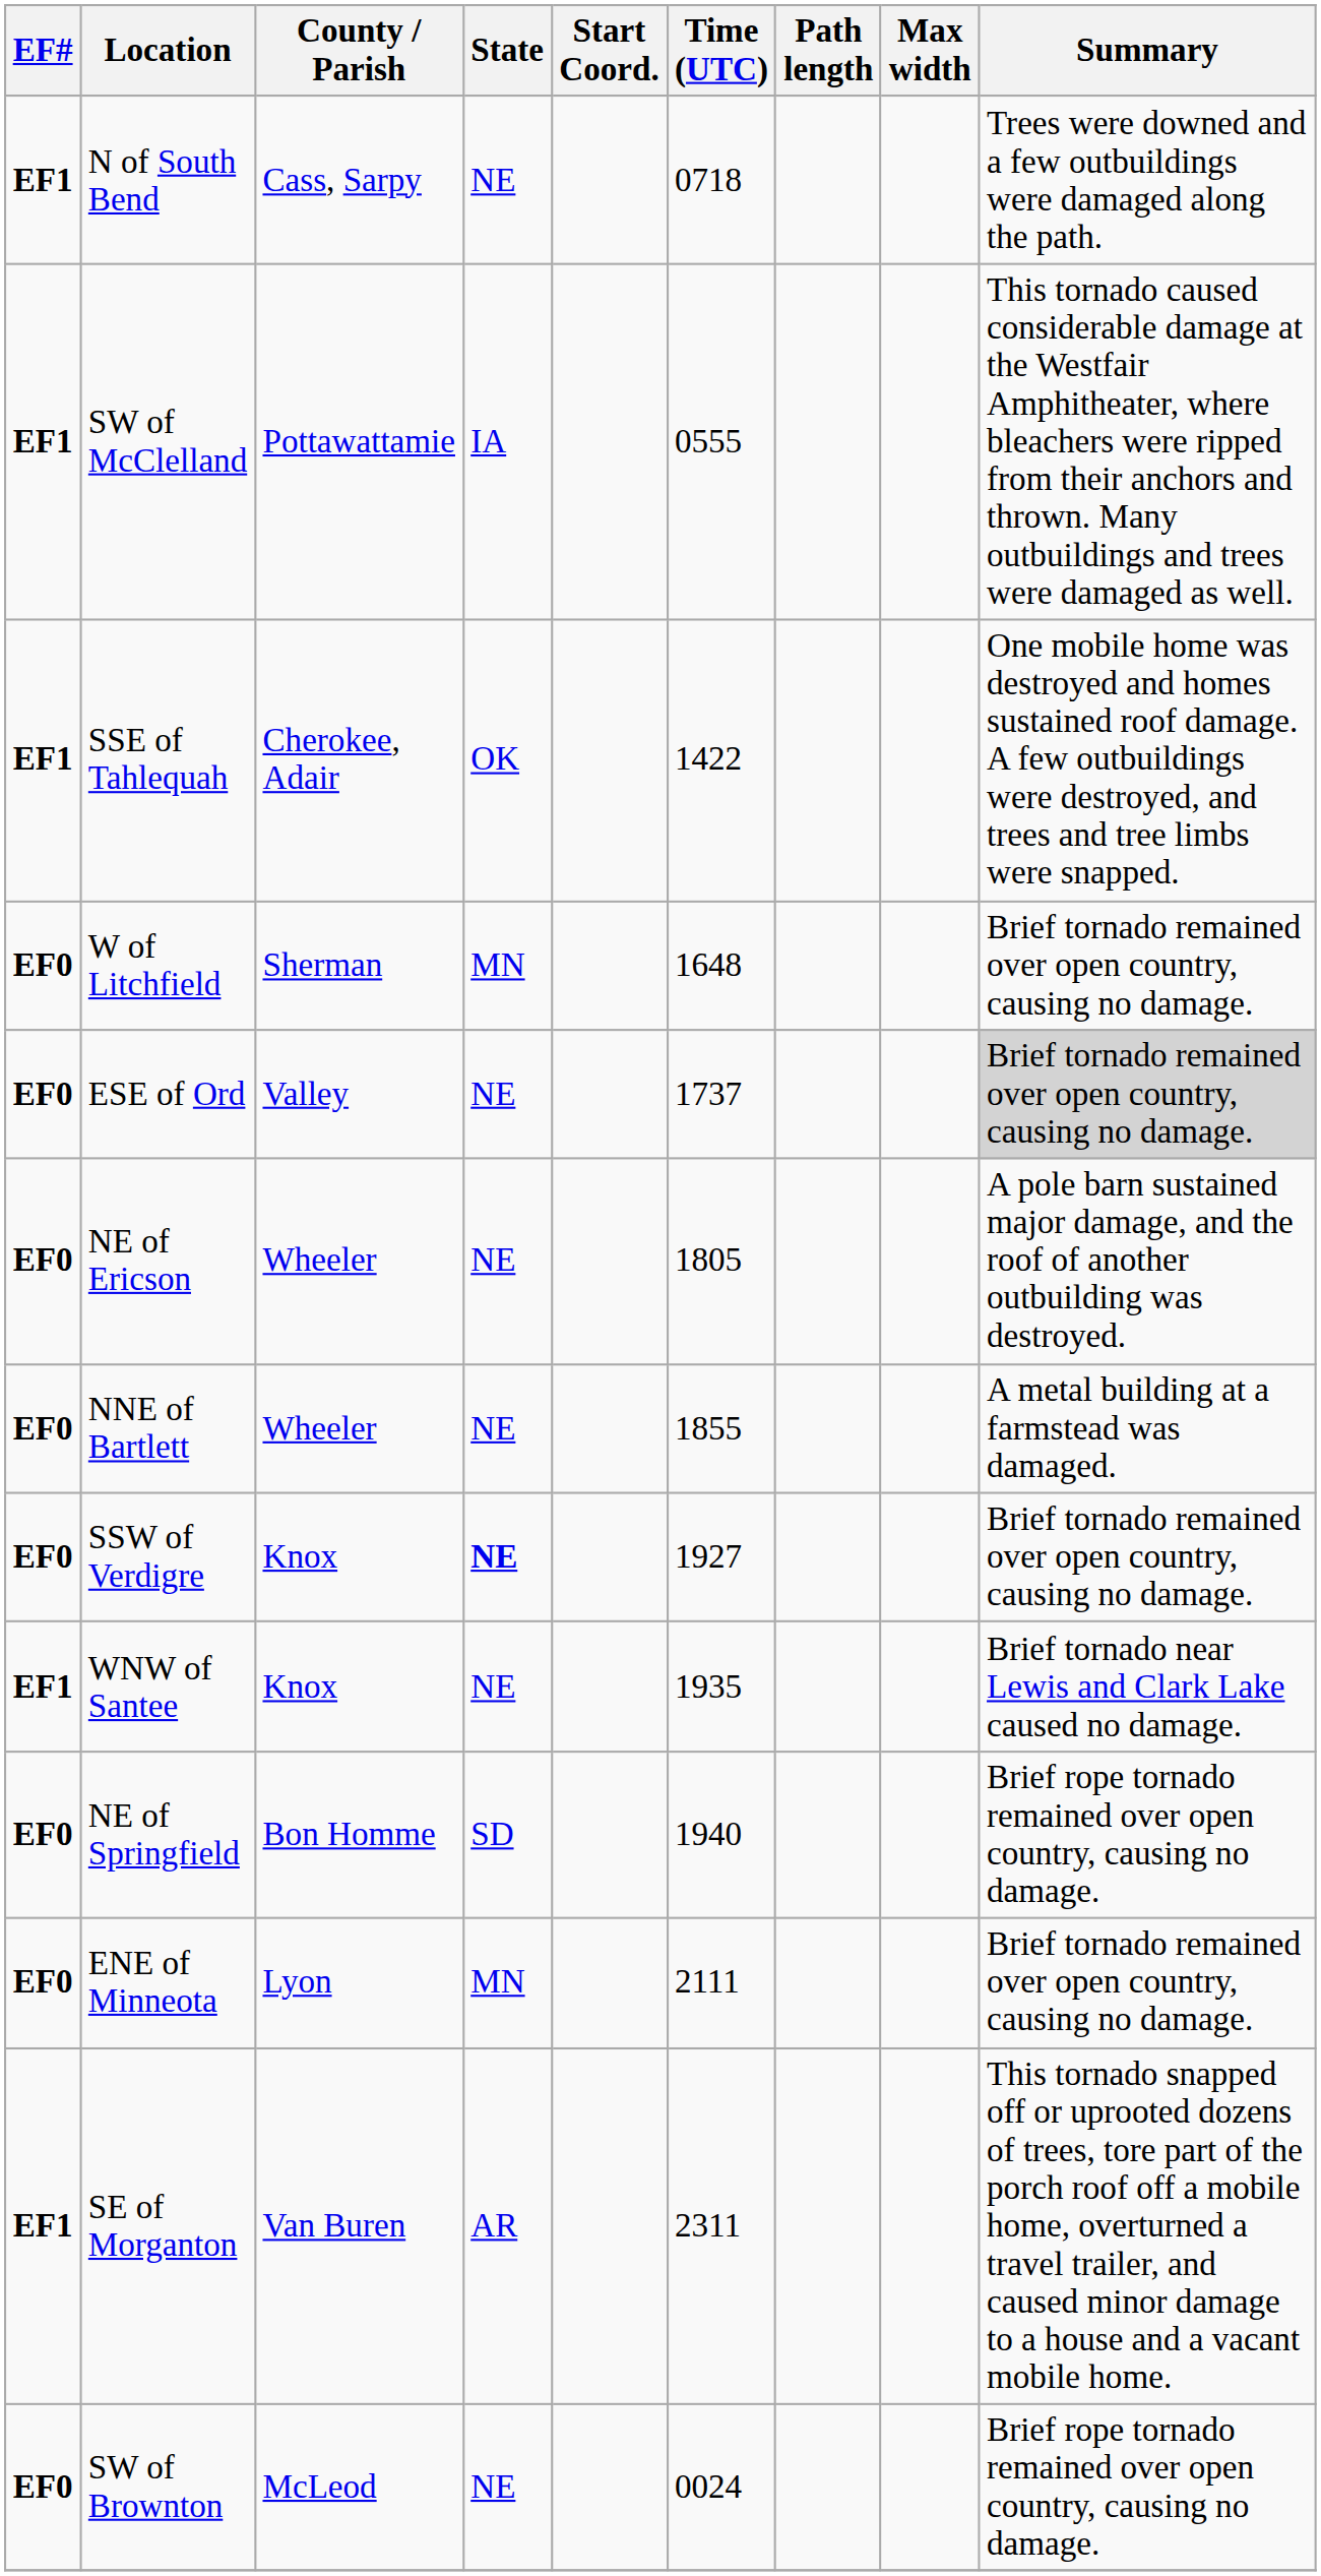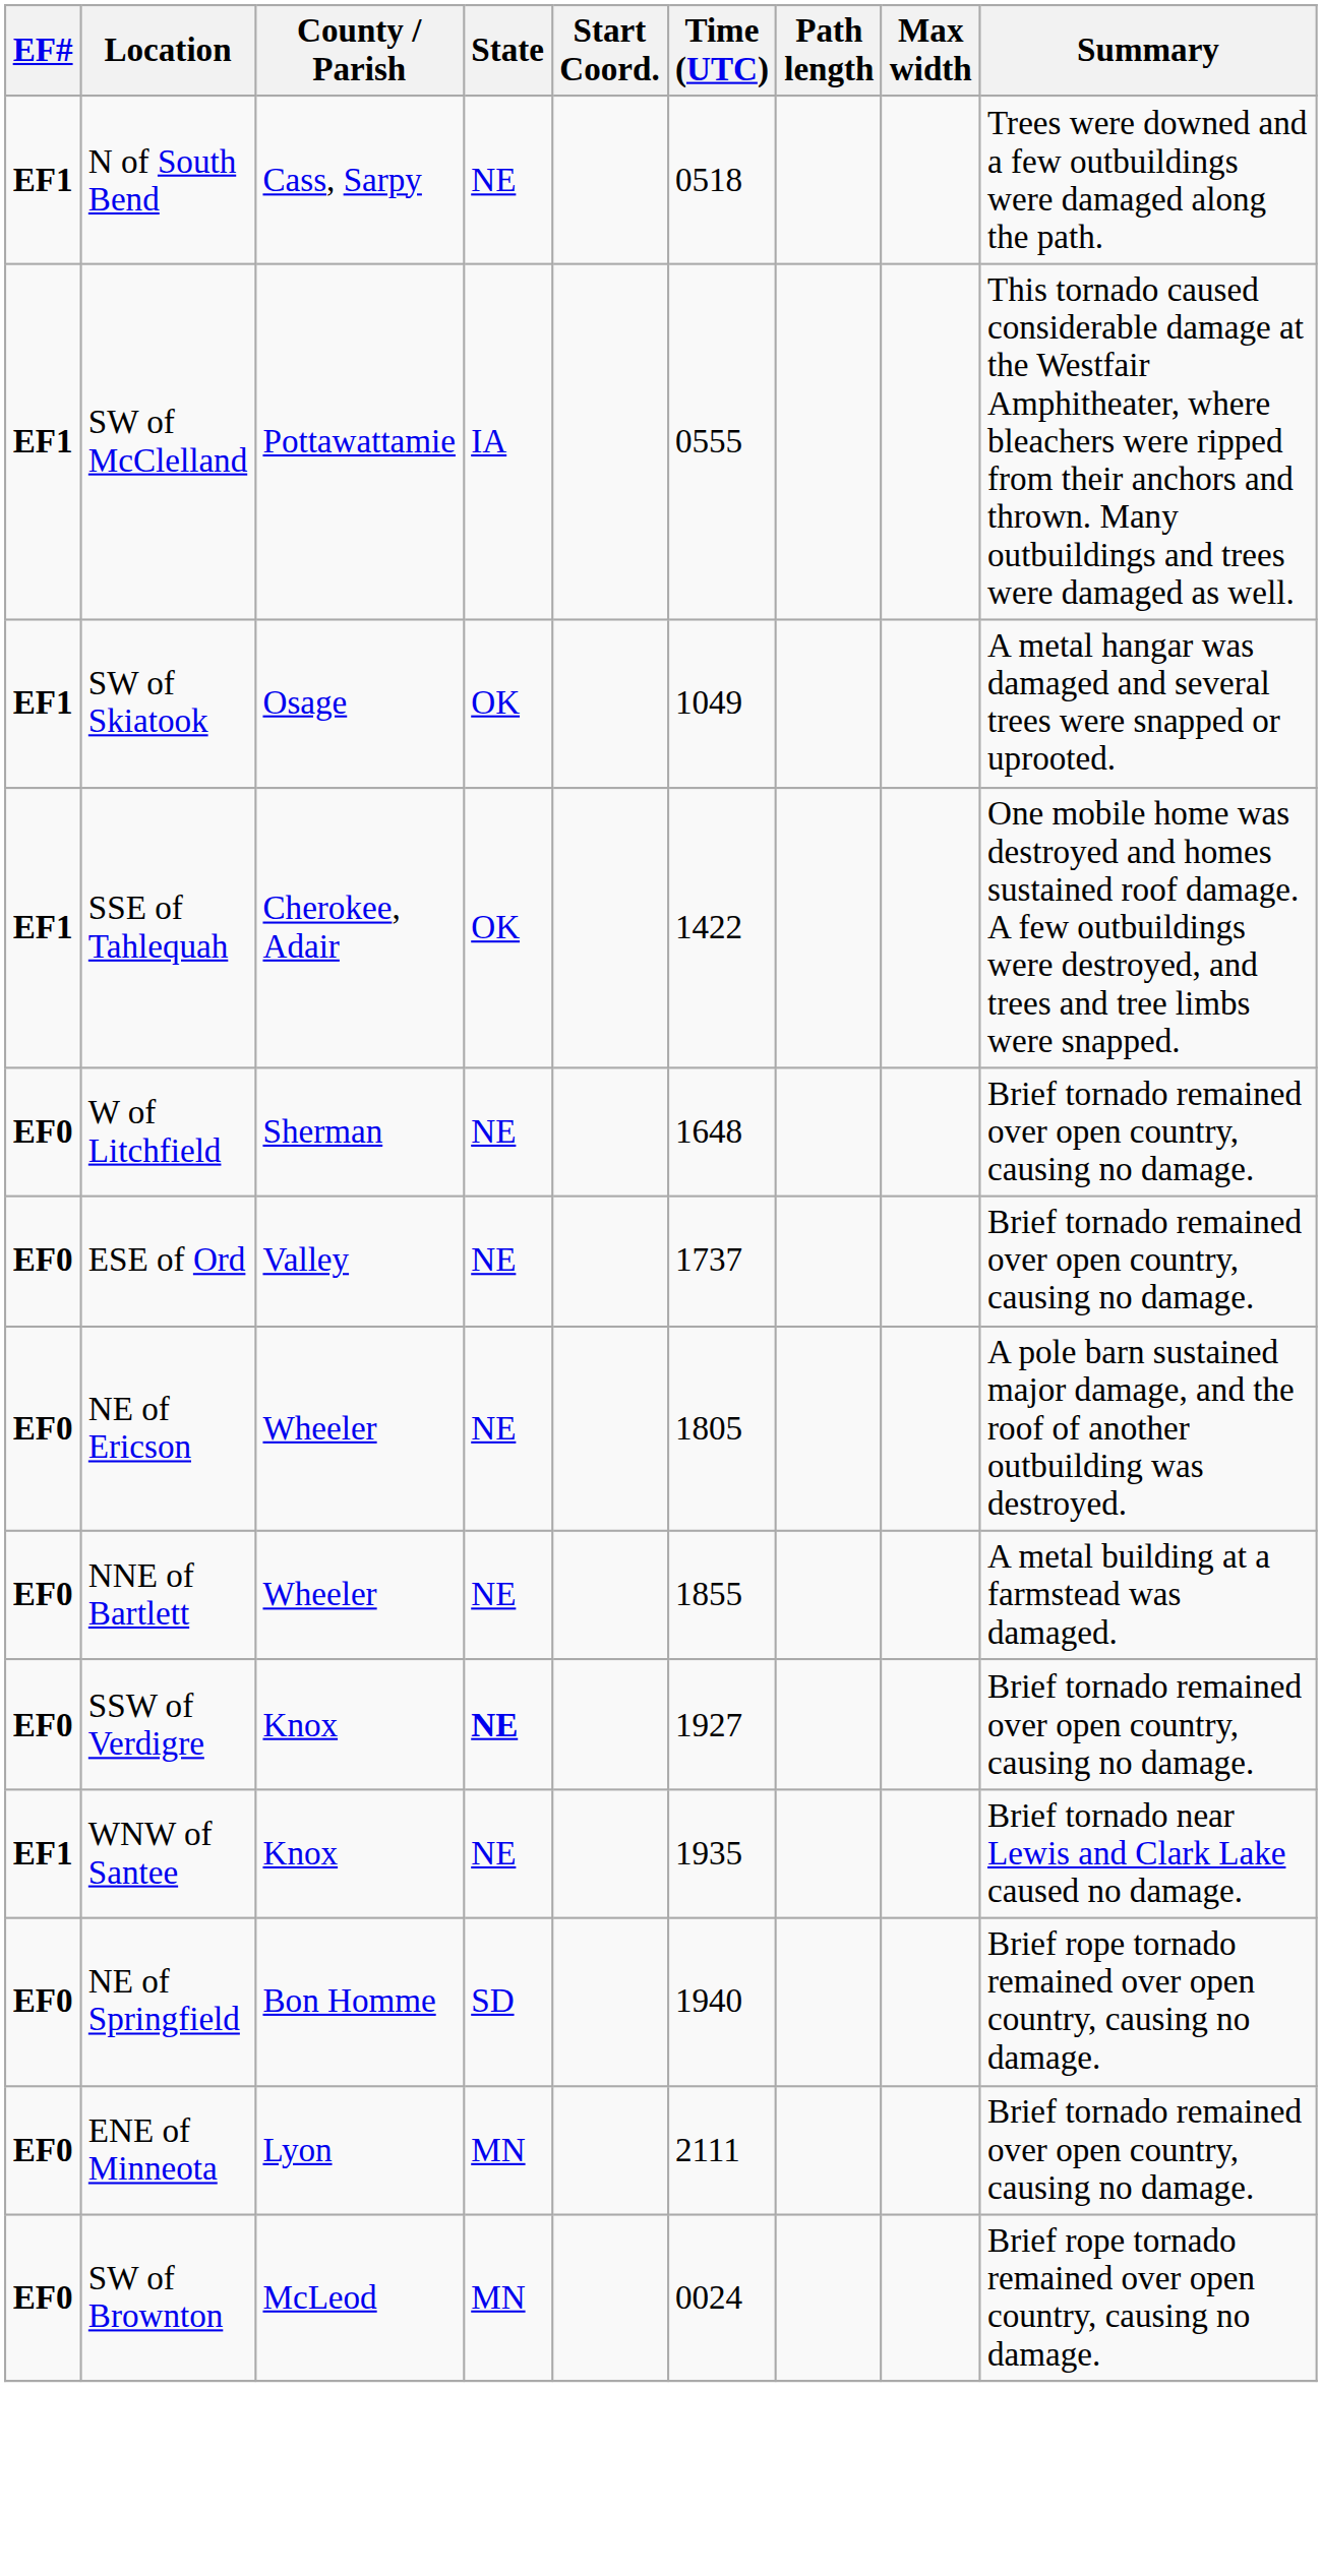N of South Bend | Time (UTC): 0718 -> 0518
+ row: EF1 | SW of Skiatook | Osage | OK | 1049 | A metal hangar was damaged and several trees were snapped or uprooted.
W of Litchfield | State: MN -> NE
ESE of Ord | Summary: lightgrey background -> no background
- row: EF1 | SE of Morganton | Van Buren | AR | 2311 | This tornado snapped off or uprooted dozens of trees, tore part of the porch roof off a mobile home, overturned a travel trailer, and caused minor damage to a house and a vacant mobile home.
SW of Brownton | State: NE -> MN
